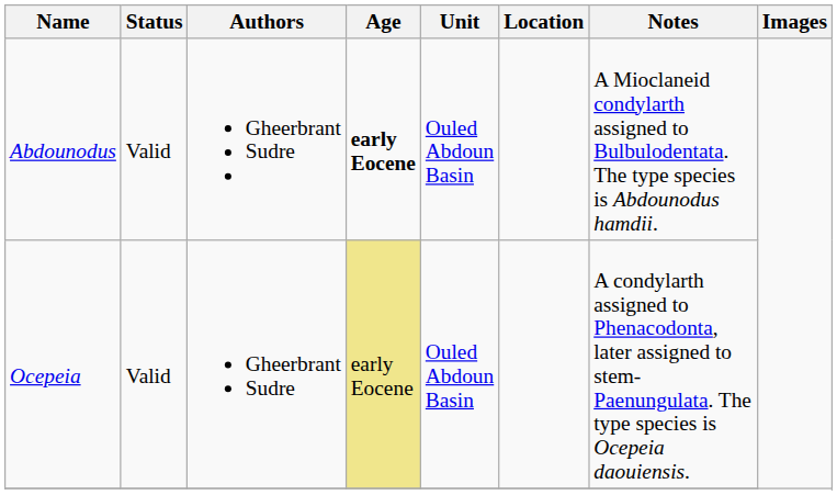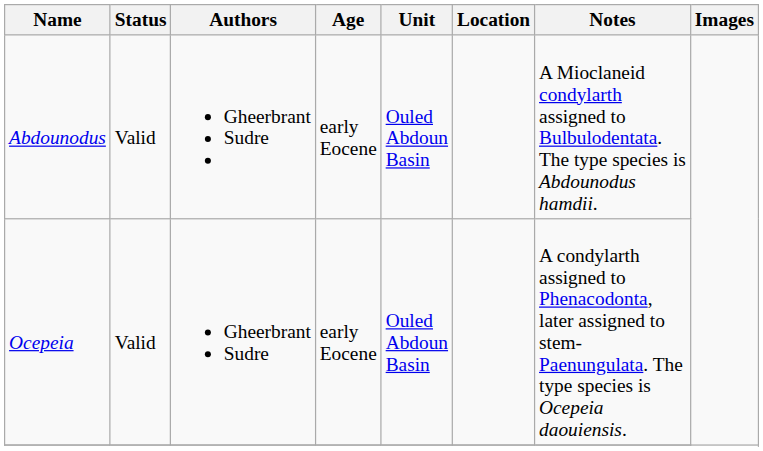Abdounodus | Age: bold -> normal
Ocepeia | Age: khaki background -> no background
